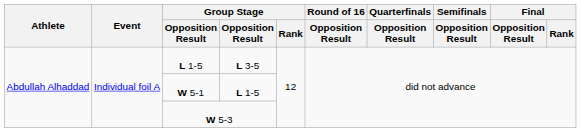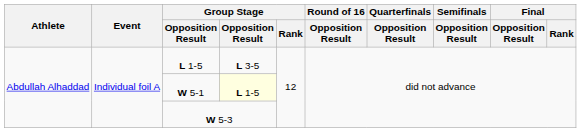W 5-1 | column 4: no background -> lightyellow background
